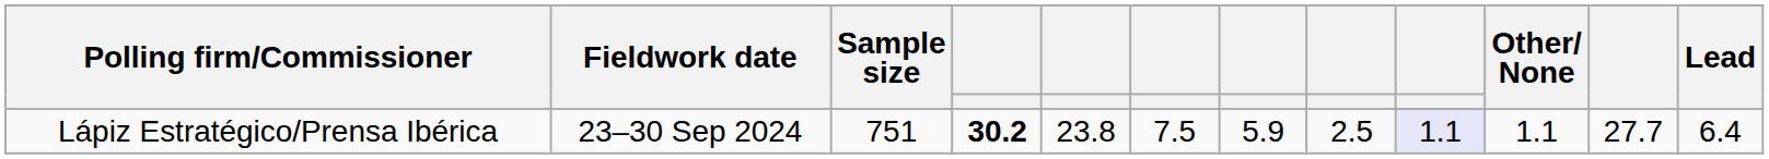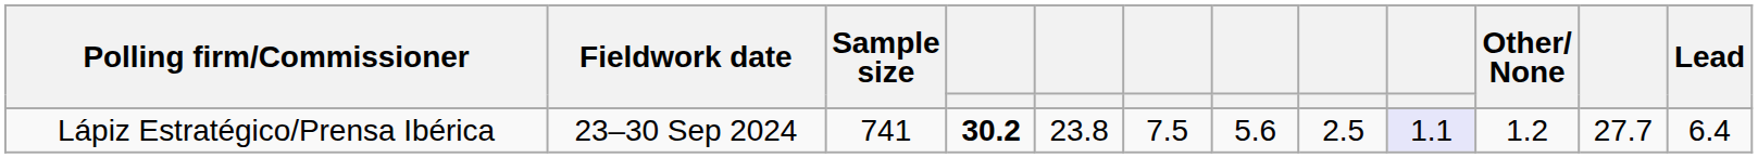Lápiz Estratégico/Prensa Ibérica | Sample size: 751 -> 741
Lápiz Estratégico/Prensa Ibérica | column 7: 5.9 -> 5.6
Lápiz Estratégico/Prensa Ibérica | Other/ None: 1.1 -> 1.2
